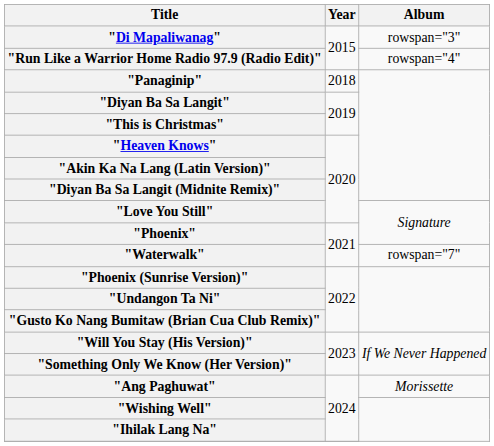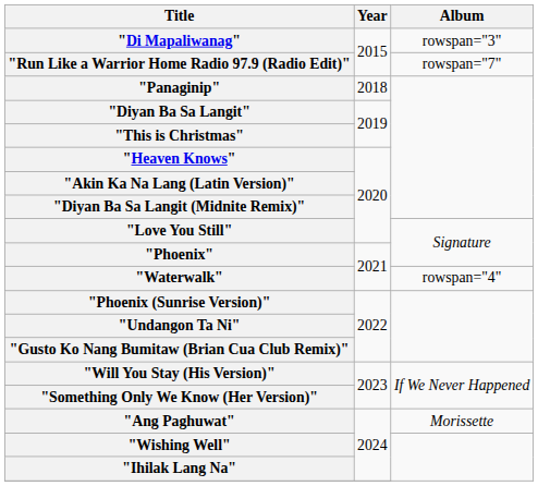"Run Like a Warrior Home Radio 97.9 (Radio Edit)" | Album: rowspan="4" -> rowspan="7"
"Waterwalk" | Album: rowspan="7" -> rowspan="4"
